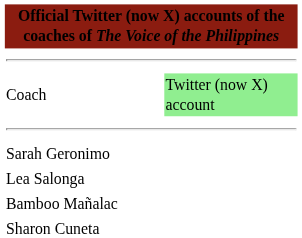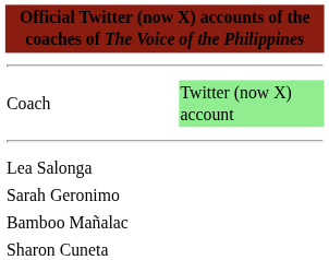row 3 | column 1: Sarah Geronimo -> Lea Salonga
row 4 | column 1: Lea Salonga -> Sarah Geronimo
